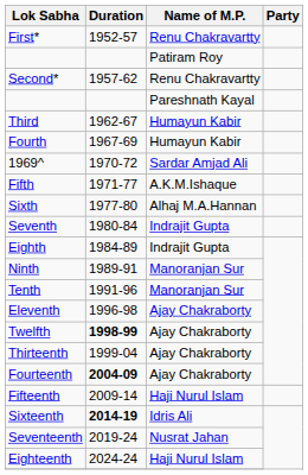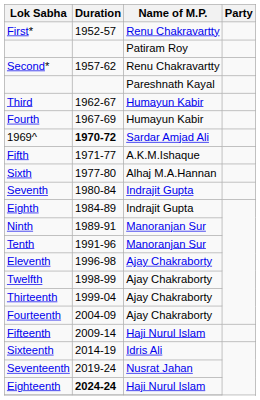1969^ | Duration: normal -> bold
Twelfth | Duration: bold -> normal
Fourteenth | Duration: bold -> normal
Sixteenth | Duration: bold -> normal
Eighteenth | Duration: normal -> bold
